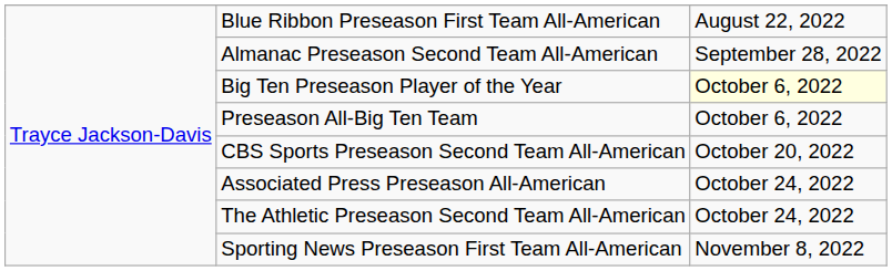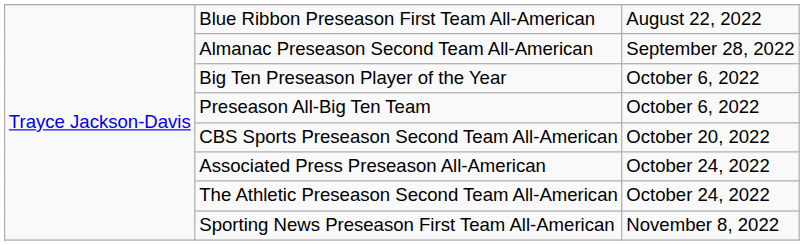Big Ten Preseason Player of the Year | column 3: lightyellow background -> no background
